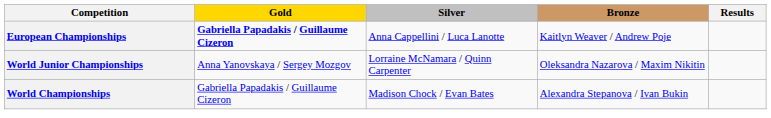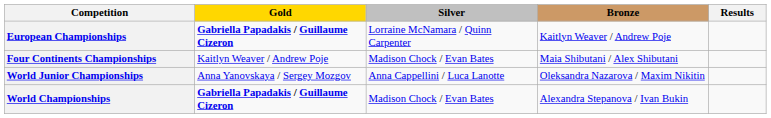European Championships | Silver: Anna Cappellini / Luca Lanotte -> Lorraine McNamara / Quinn Carpenter
+ row: Four Continents Championships | Kaitlyn Weaver / Andrew Poje | Madison Chock / Evan Bates | Maia Shibutani / Alex Shibutani
World Junior Championships | Silver: Lorraine McNamara / Quinn Carpenter -> Anna Cappellini / Luca Lanotte
World Championships | Gold: normal -> bold
